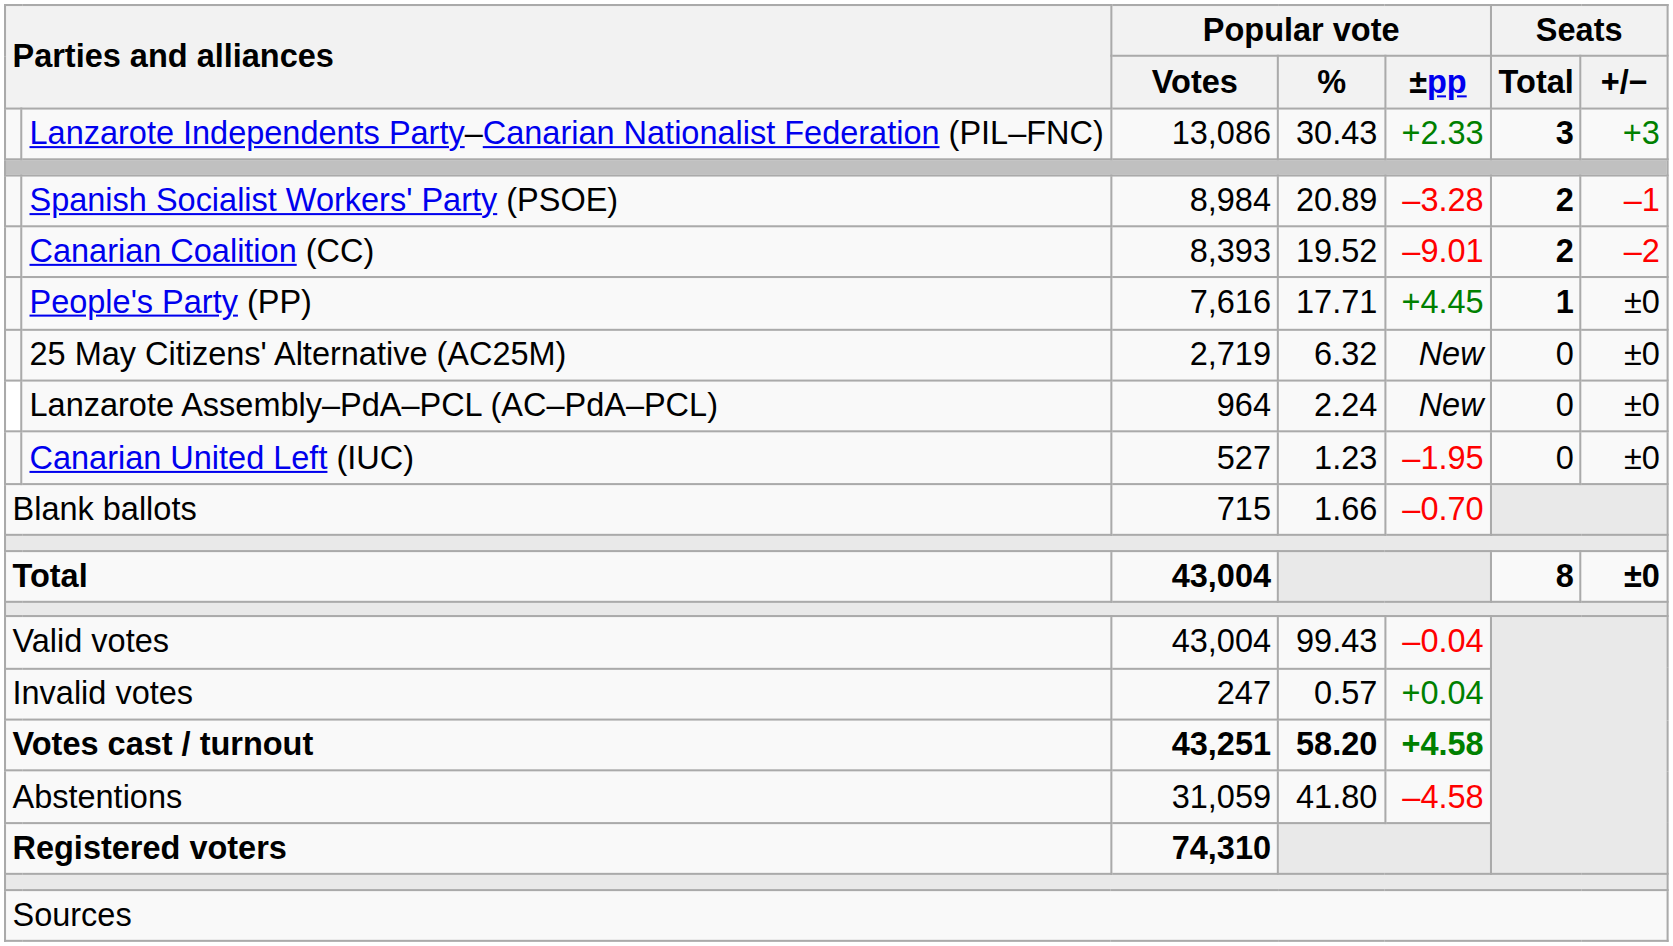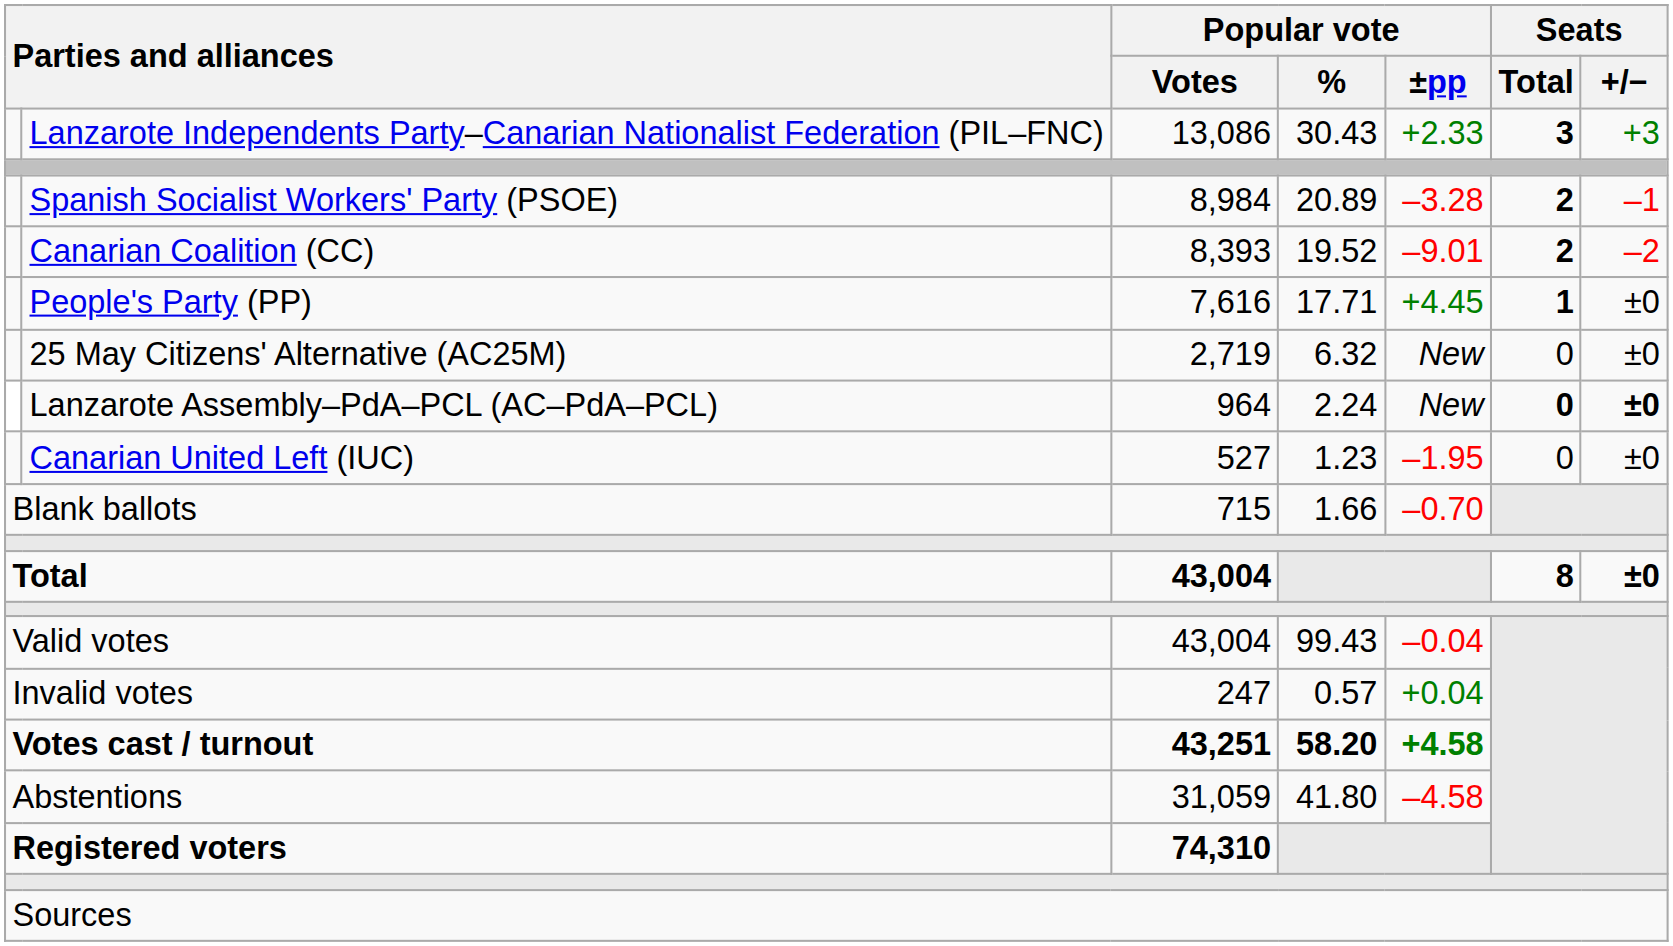Lanzarote Assembly–PdA–PCL (AC–PdA–PCL) | Seats / Total: normal -> bold
Lanzarote Assembly–PdA–PCL (AC–PdA–PCL) | Seats / +/−: normal -> bold
